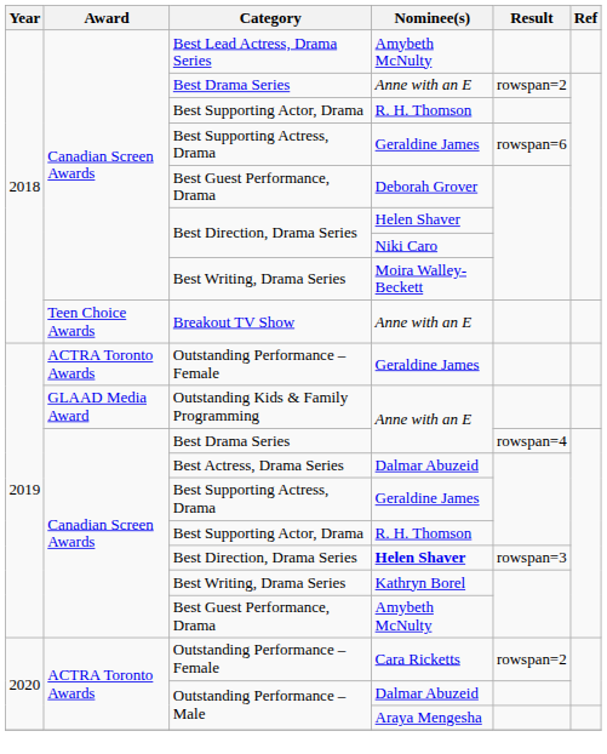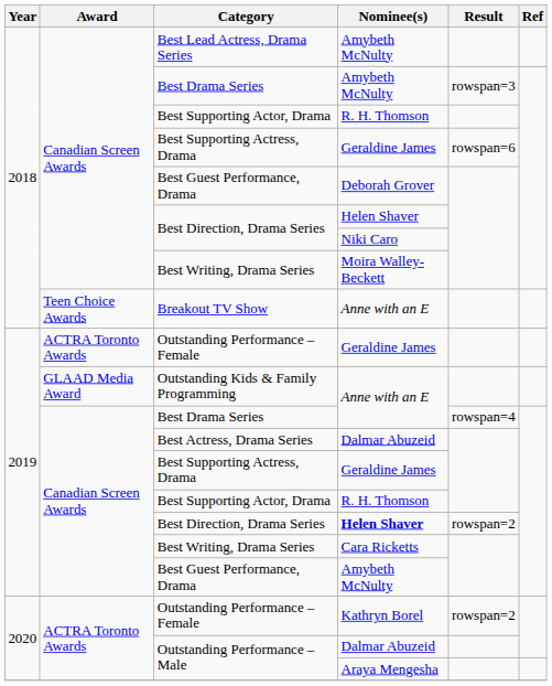2018 / Best Drama Series | Nominee(s): Anne with an E -> Amybeth McNulty
2018 / Best Drama Series | Result: rowspan=2 -> rowspan=3
2019 / Best Direction, Drama Series | Result: rowspan=3 -> rowspan=2
2019 / Best Writing, Drama Series | Nominee(s): Kathryn Borel -> Cara Ricketts
2020 / Outstanding Performance – Female | Nominee(s): Cara Ricketts -> Kathryn Borel
